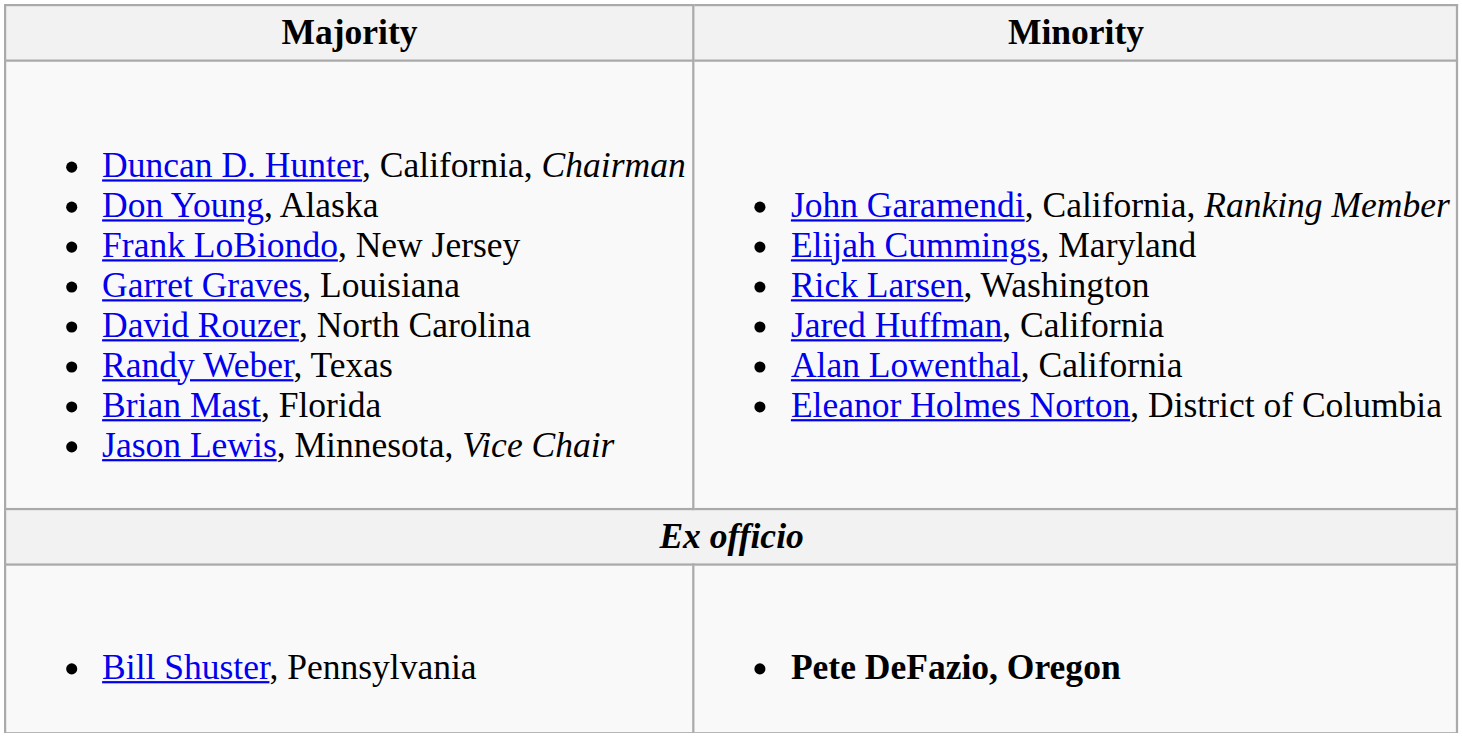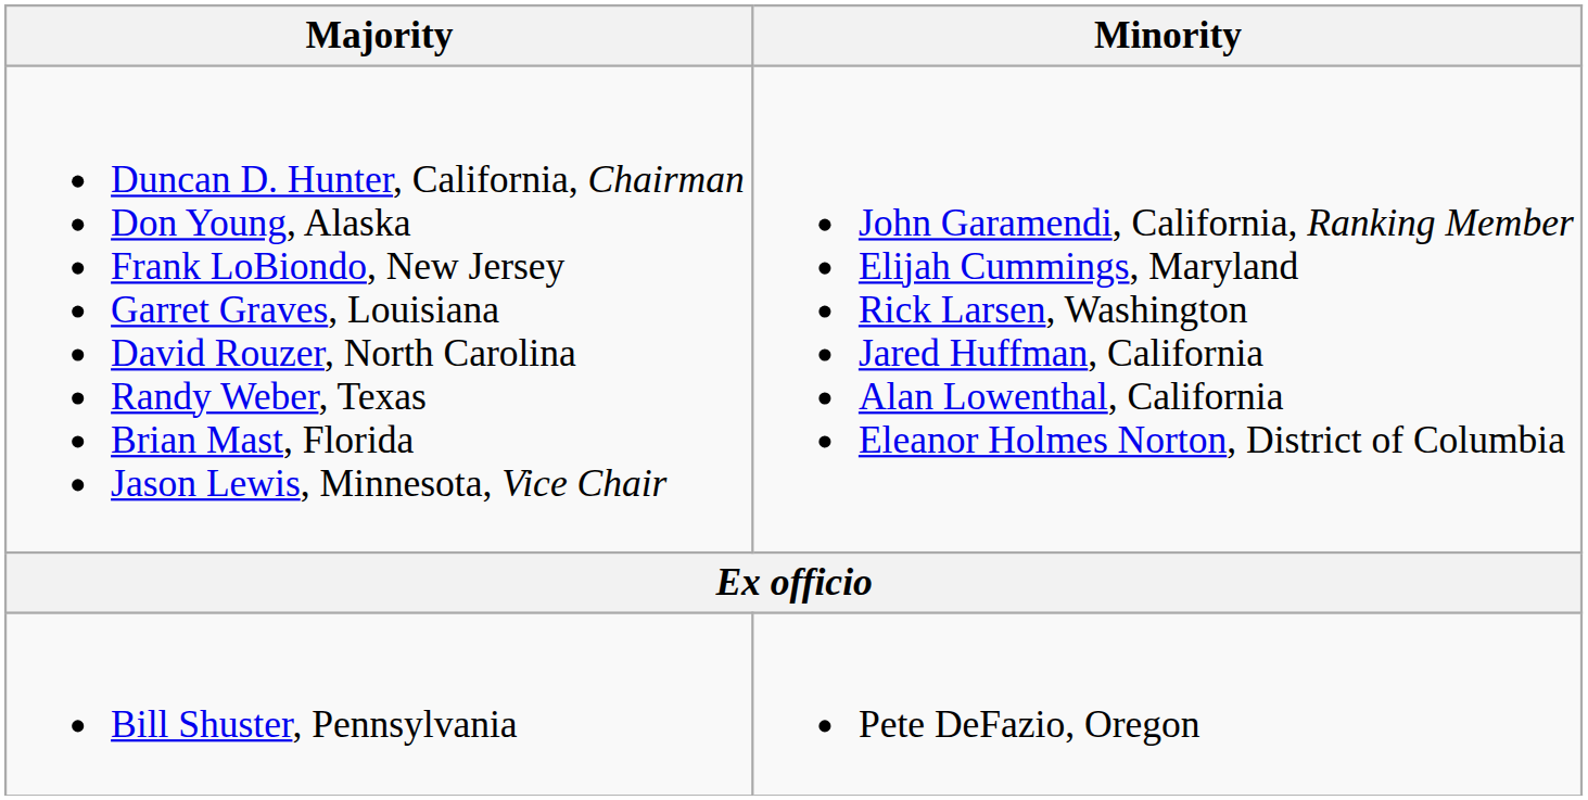Bill Shuster, Pennsylvania | Minority: bold -> normal
